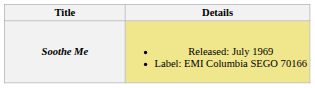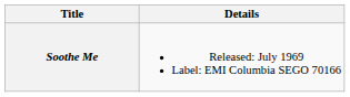Soothe Me | Details: khaki background -> no background
